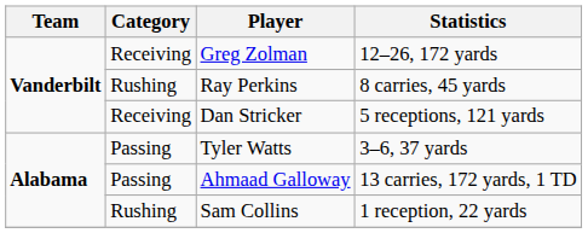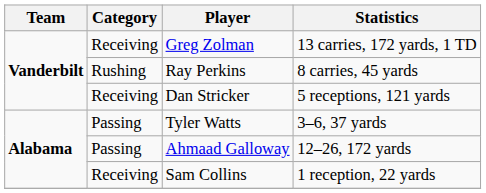Greg Zolman | Statistics: 12–26, 172 yards -> 13 carries, 172 yards, 1 TD
Ahmaad Galloway | Statistics: 13 carries, 172 yards, 1 TD -> 12–26, 172 yards
Sam Collins | Category: Rushing -> Receiving
